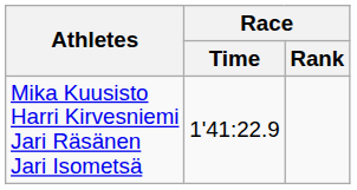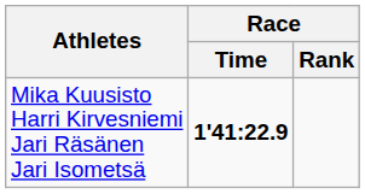Mika Kuusisto Harri Kirvesniemi Jari Räsänen Jari Isometsä | Race / Time: normal -> bold
